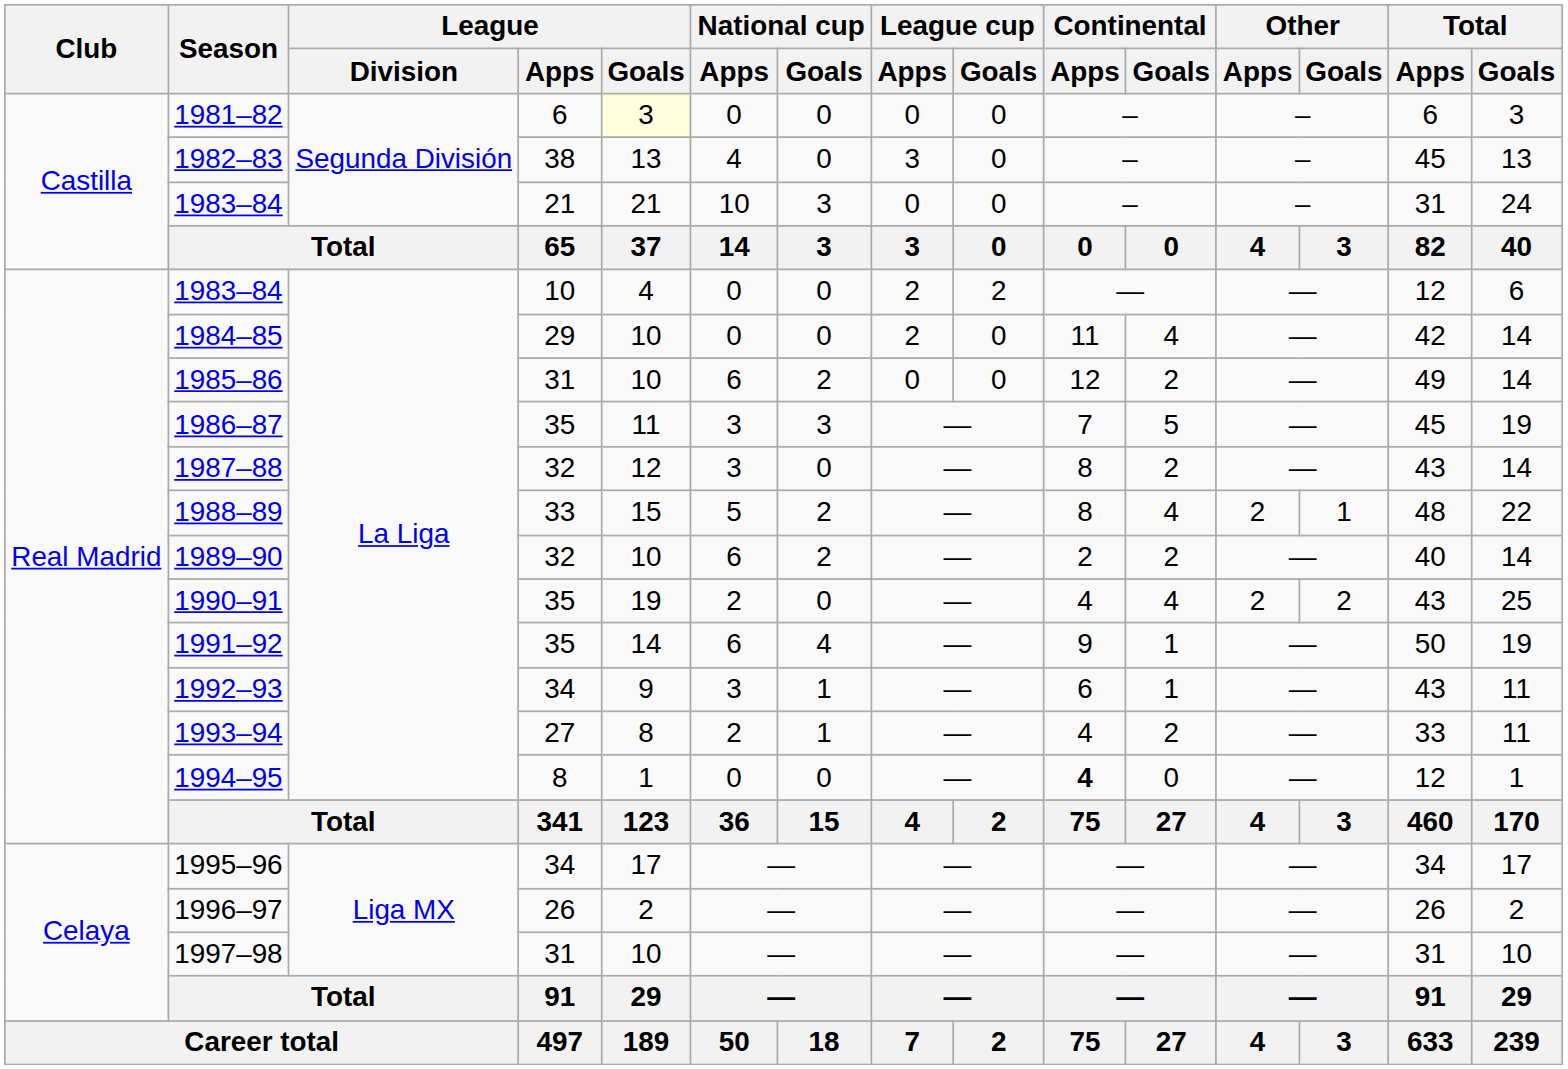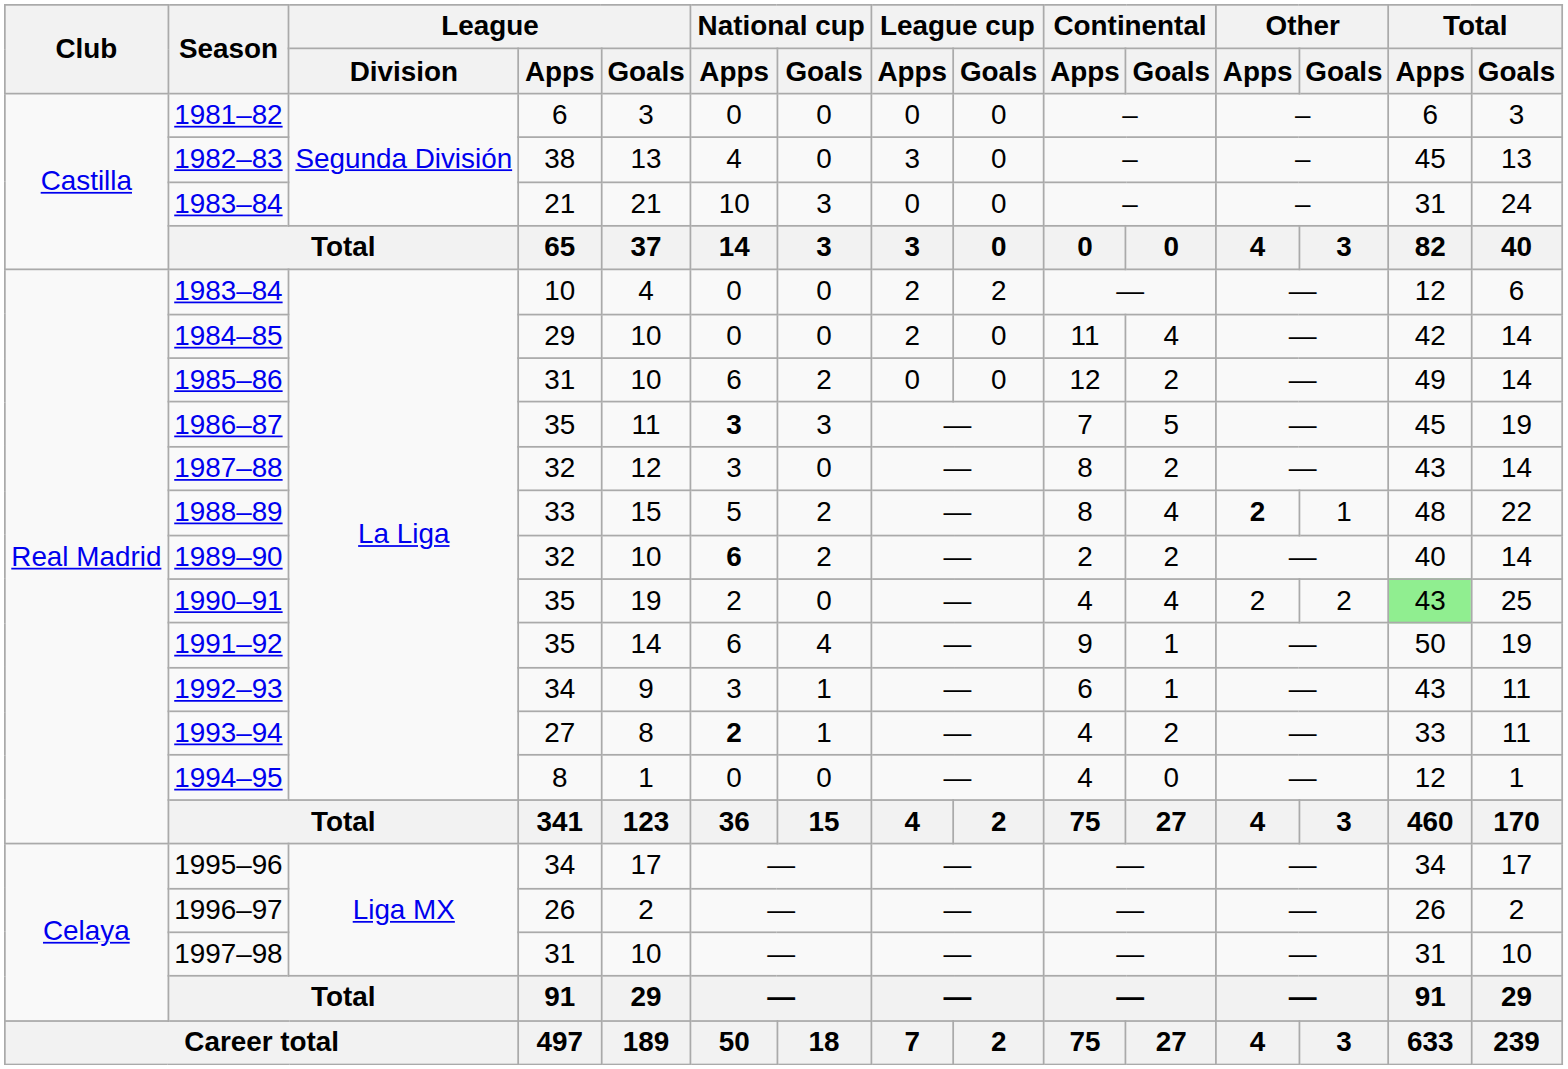1981–82 | League / Goals: lightyellow background -> no background
1986–87 | National cup / Apps: normal -> bold
1988–89 | Other / Apps: normal -> bold
1989–90 | National cup / Apps: normal -> bold
1990–91 | Total / Apps: no background -> lightgreen background
1993–94 | National cup / Apps: normal -> bold
1994–95 | Continental / Apps: bold -> normal
